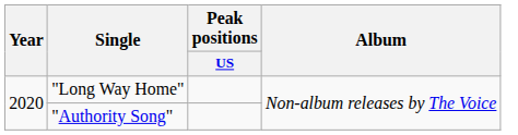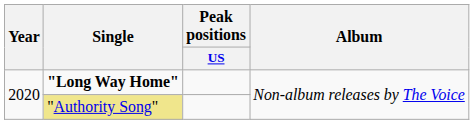"Long Way Home" | Single: normal -> bold
"Authority Song" | Single: no background -> khaki background
